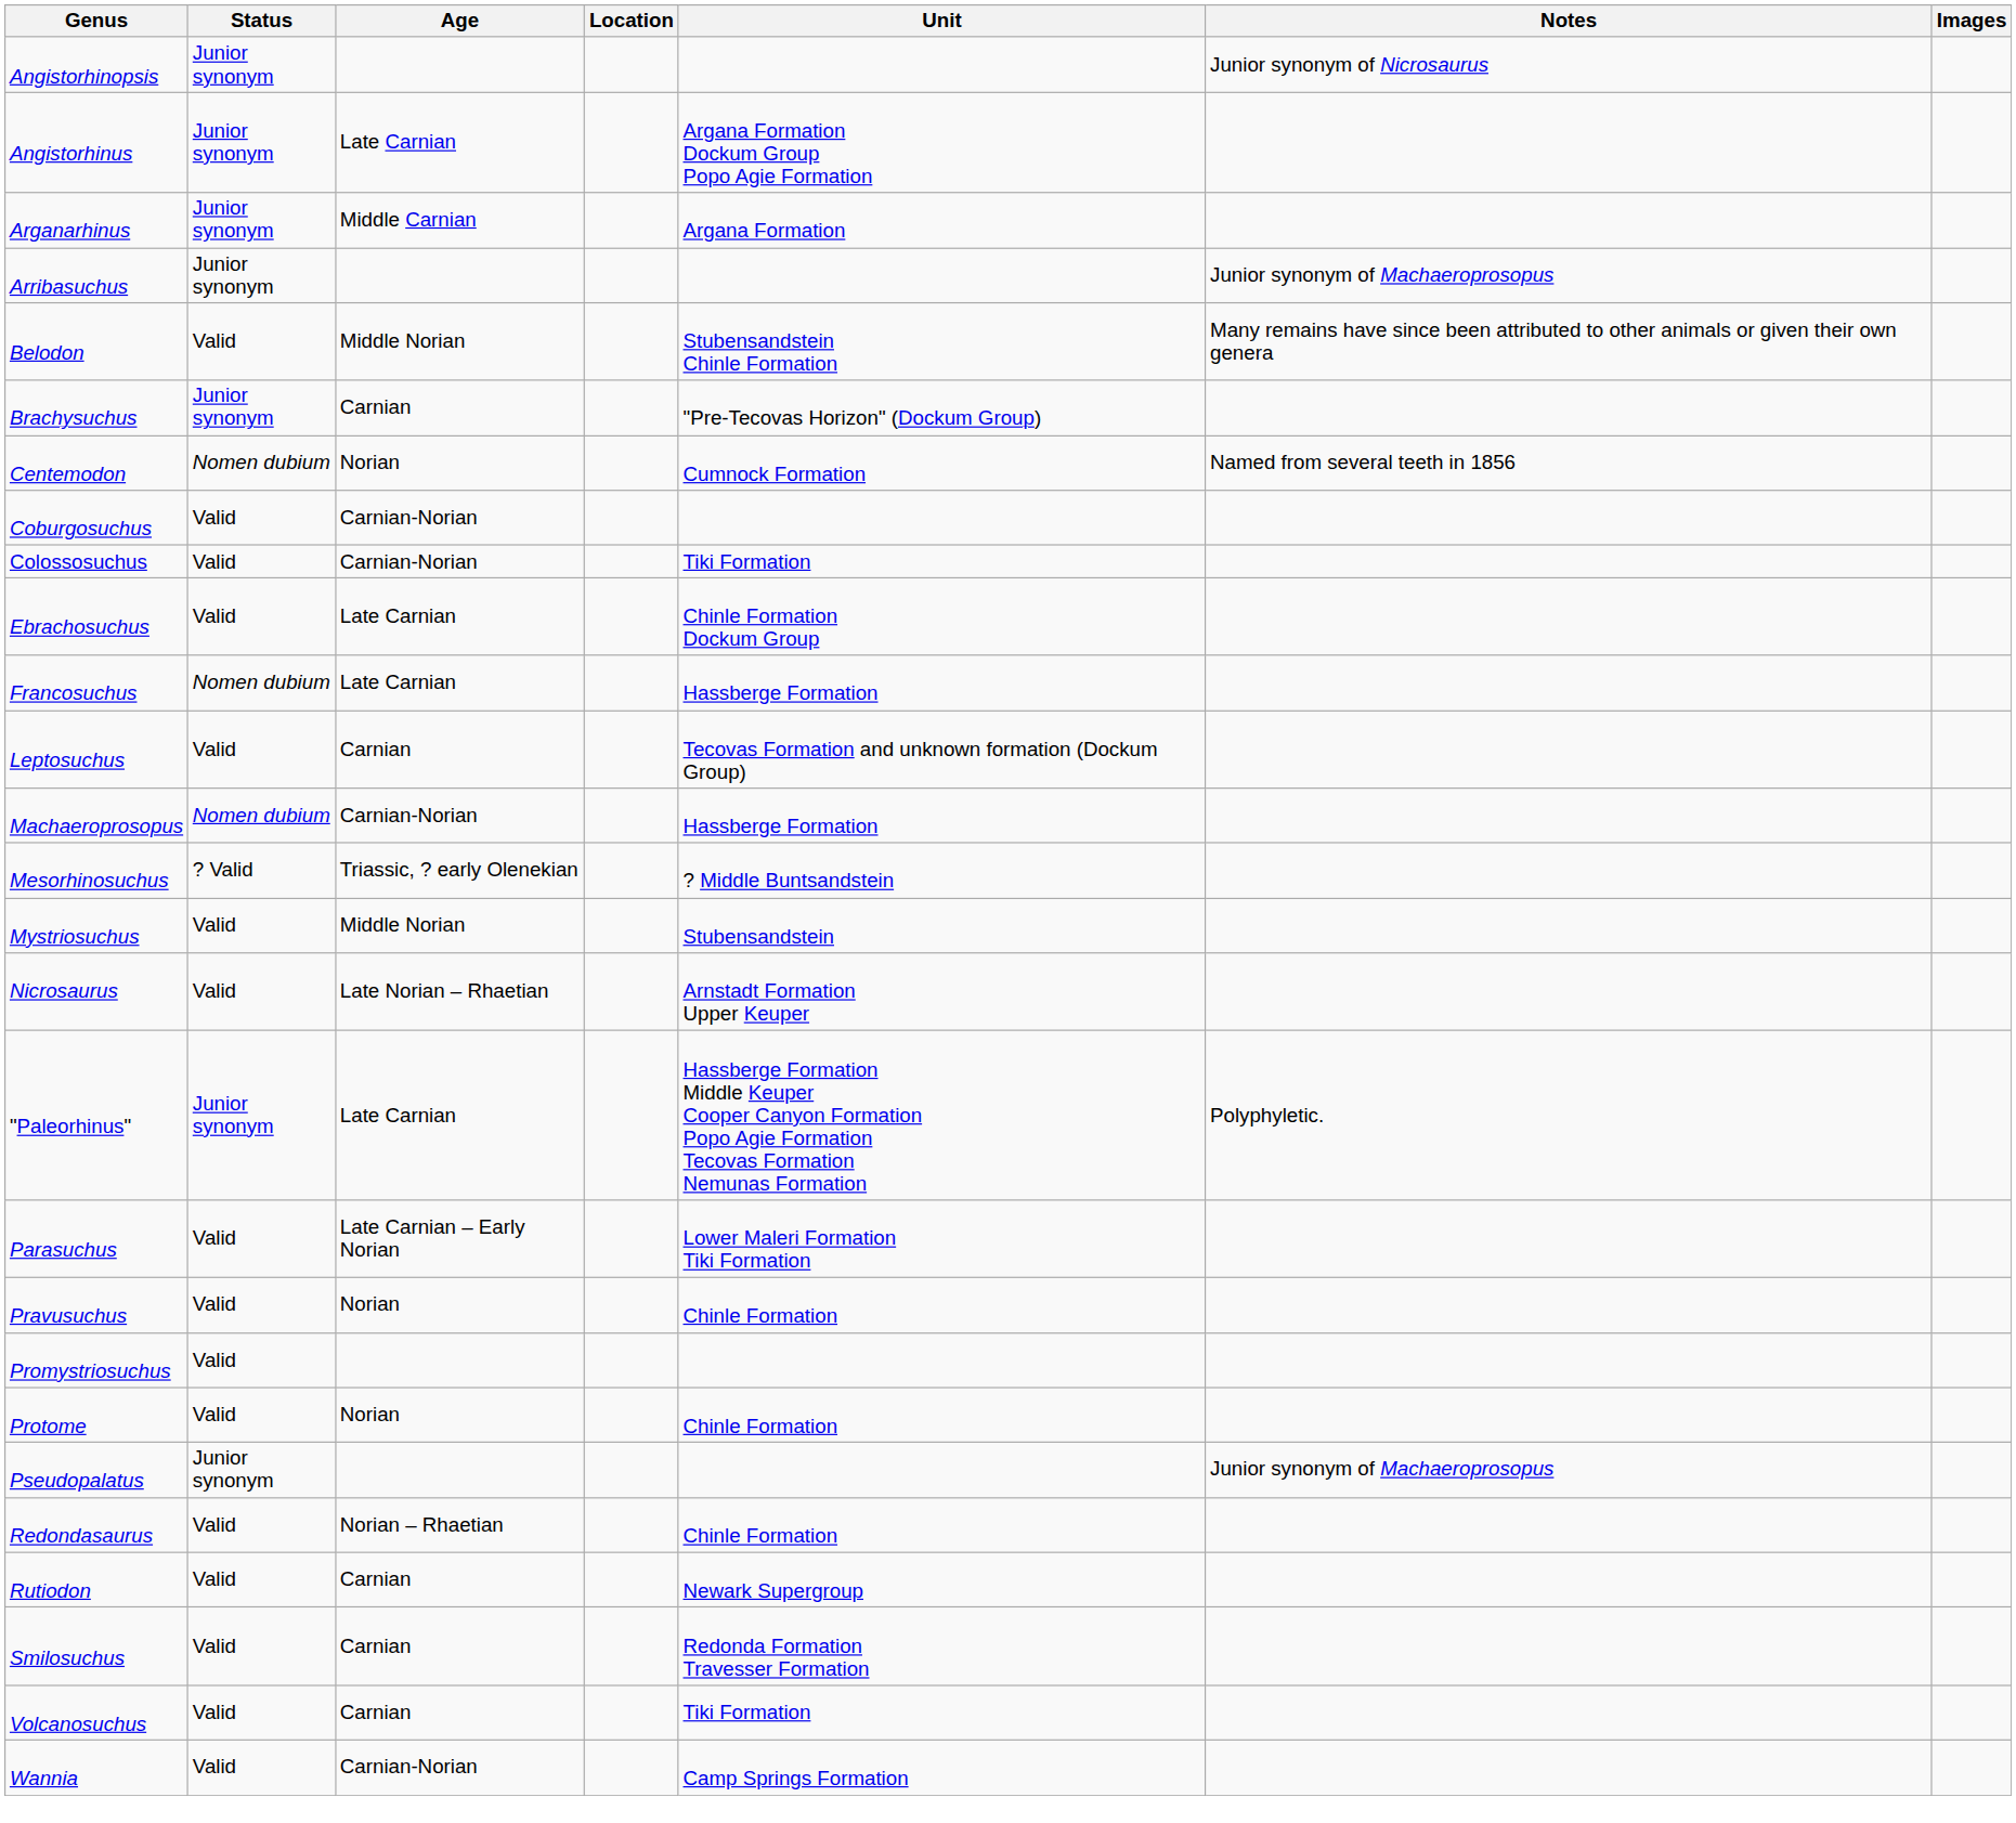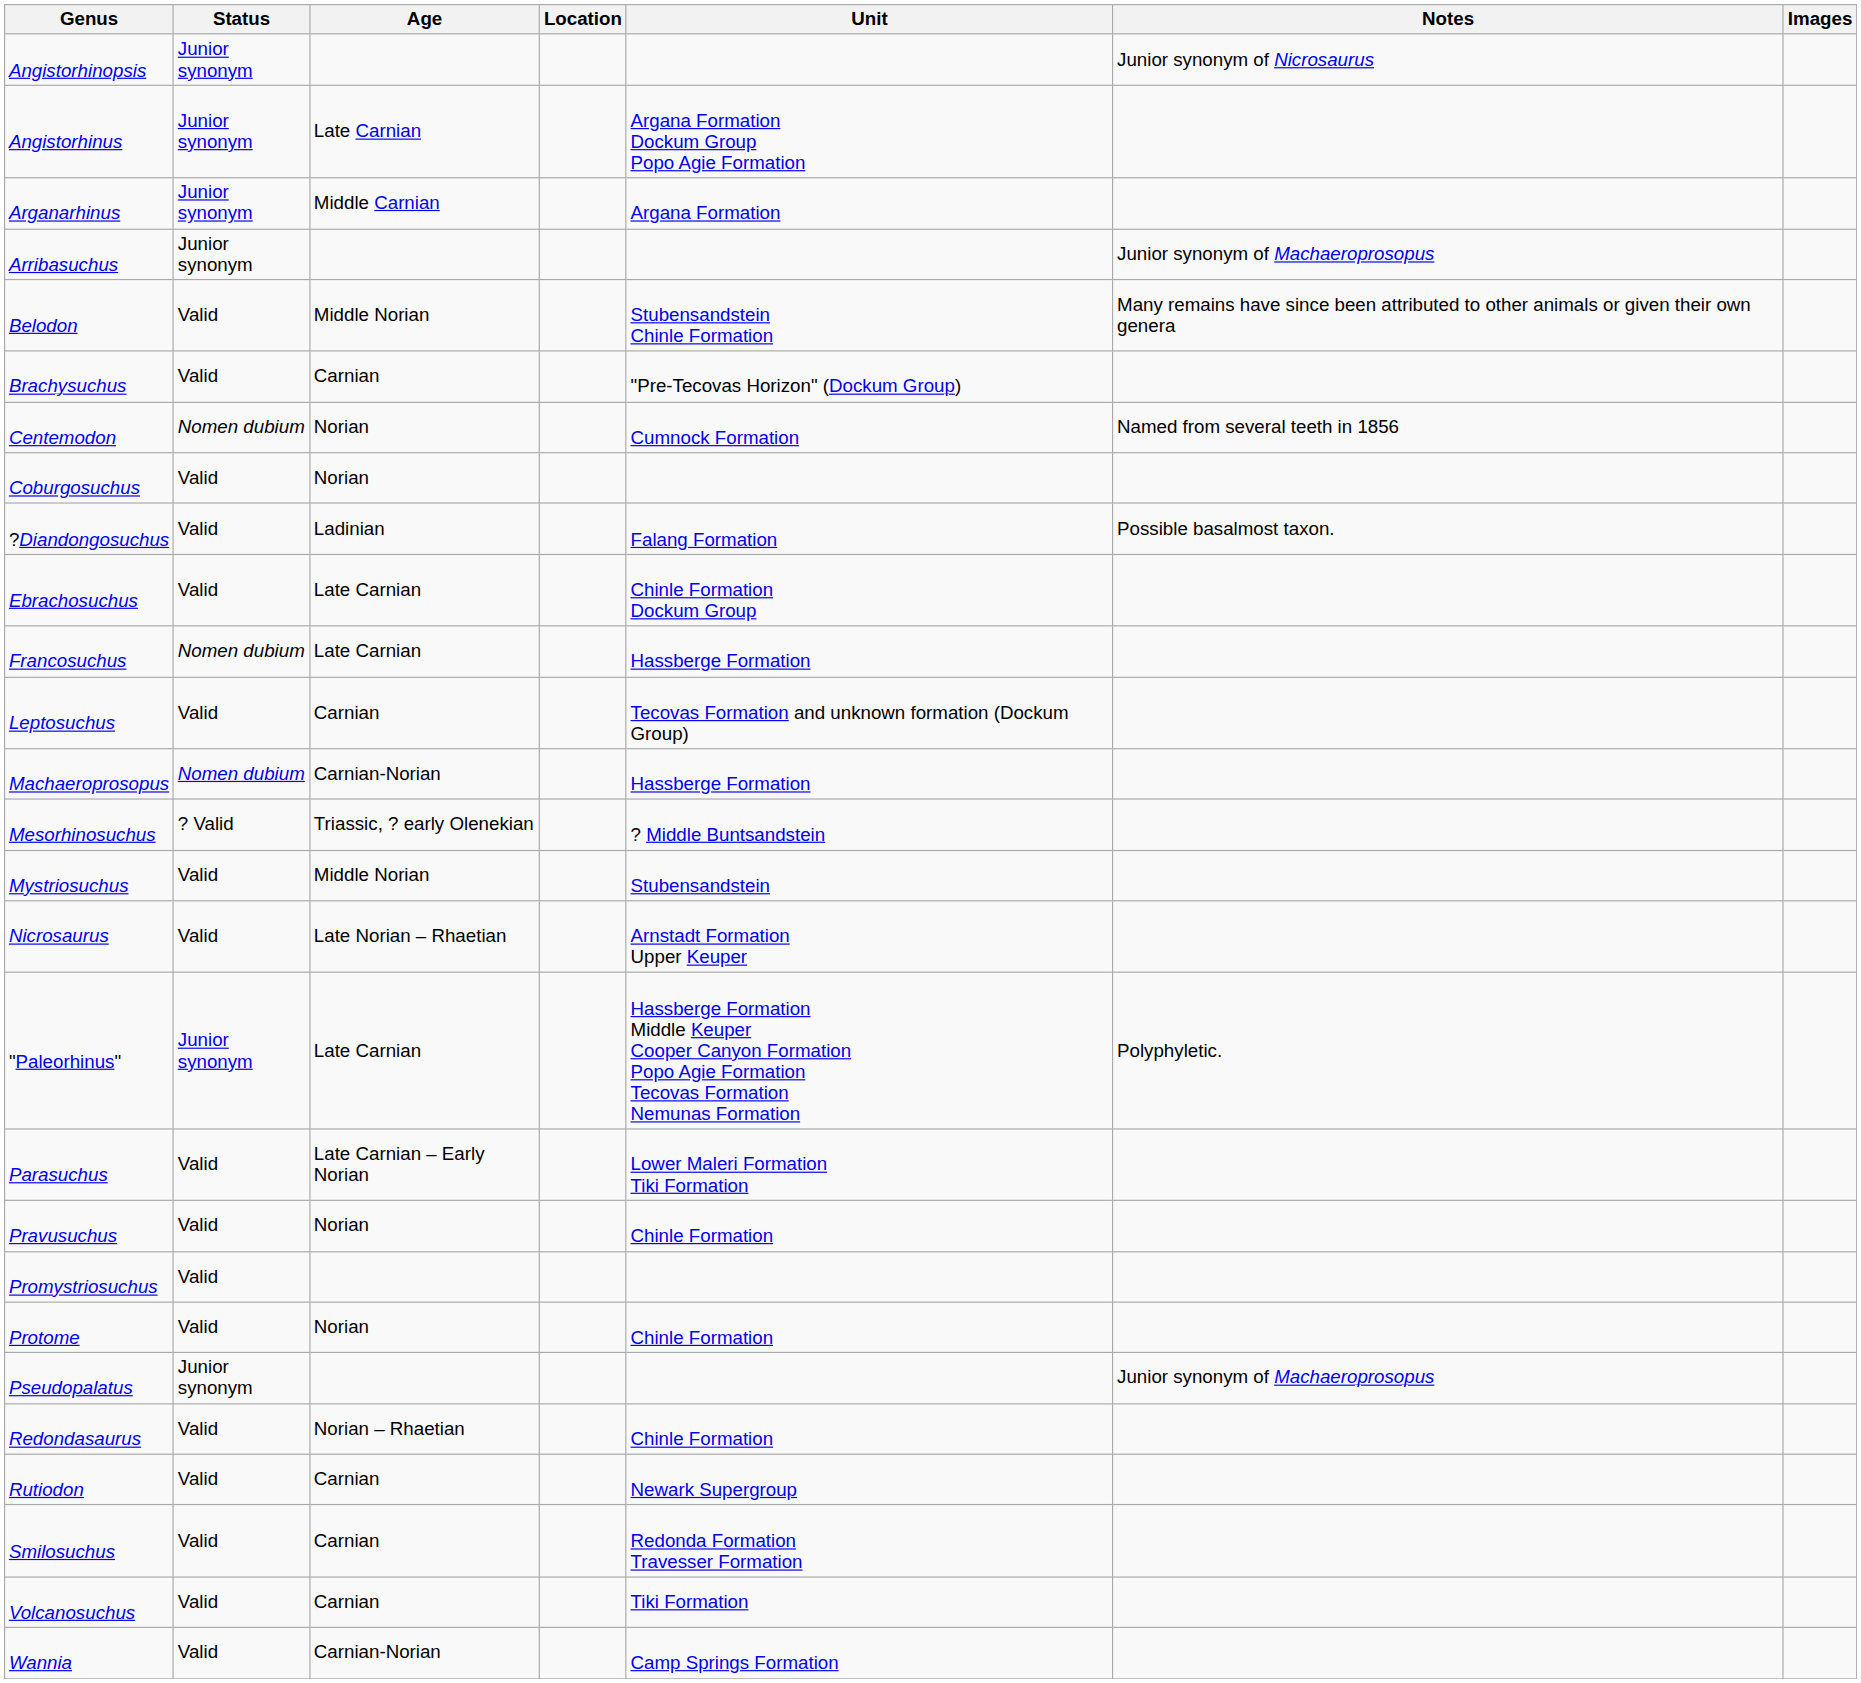Brachysuchus | Status: Junior synonym -> Valid
Coburgosuchus | Age: Carnian-Norian -> Norian
- row: Colossosuchus | Valid | Carnian-Norian | Tiki Formation
+ row: ?Diandongosuchus | Valid | Ladinian | Falang Formation | Possible basalmost taxon.
